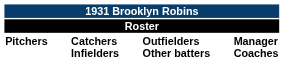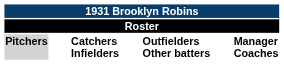Pitchers | column 1: no background -> lightgrey background
